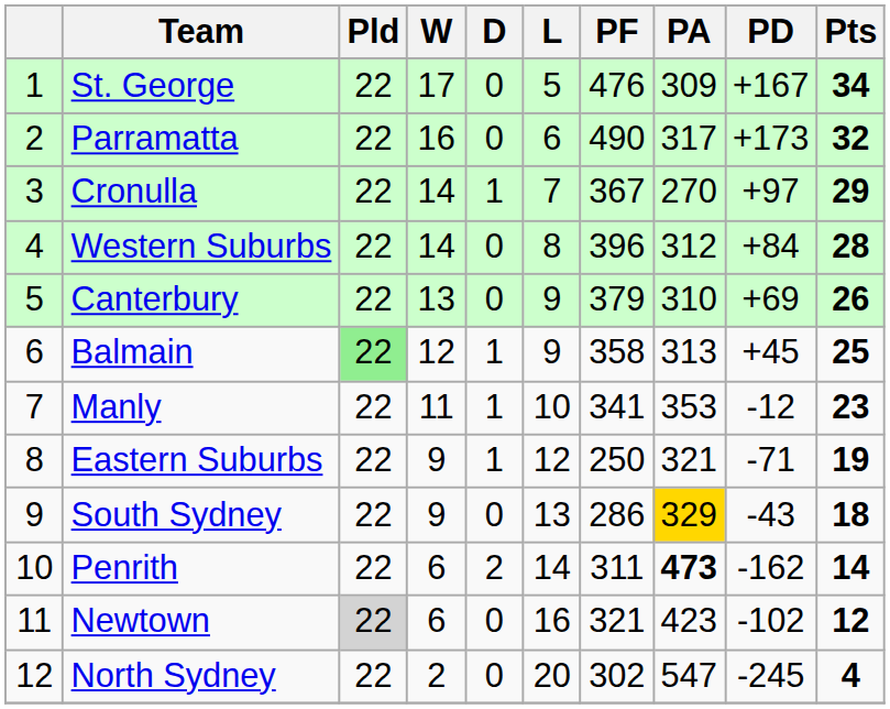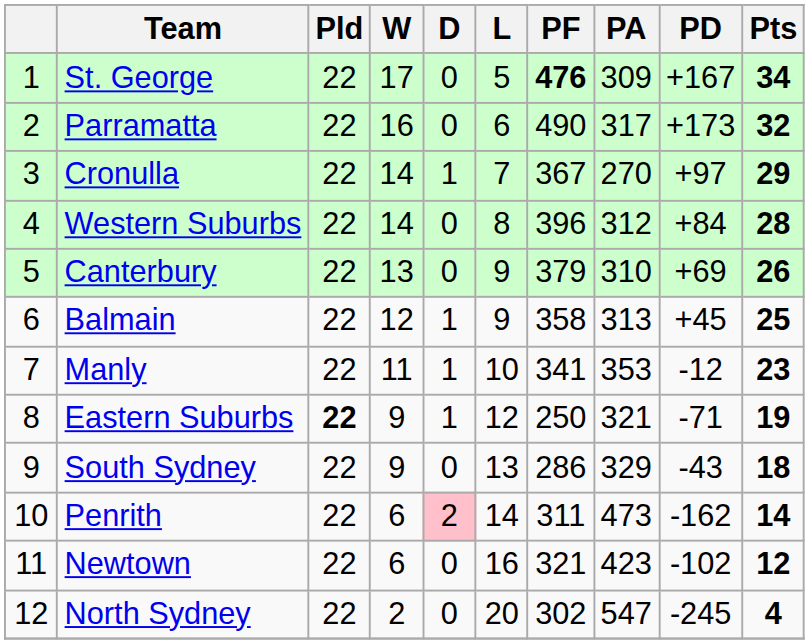St. George | PF: normal -> bold
Balmain | Pld: lightgreen background -> no background
Eastern Suburbs | Pld: normal -> bold
South Sydney | PA: gold background -> no background
Penrith | D: no background -> pink background
Penrith | PA: bold -> normal
Newtown | Pld: lightgrey background -> no background
